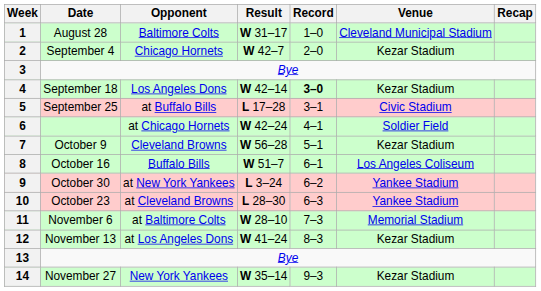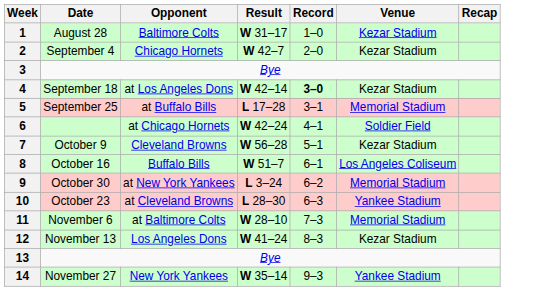1 | Venue: Cleveland Municipal Stadium -> Kezar Stadium
4 | Opponent: Los Angeles Dons -> at Los Angeles Dons
5 | Venue: Civic Stadium -> Memorial Stadium
9 | Venue: Yankee Stadium -> Memorial Stadium
12 | Opponent: at Los Angeles Dons -> Los Angeles Dons
14 | Venue: Kezar Stadium -> Yankee Stadium
